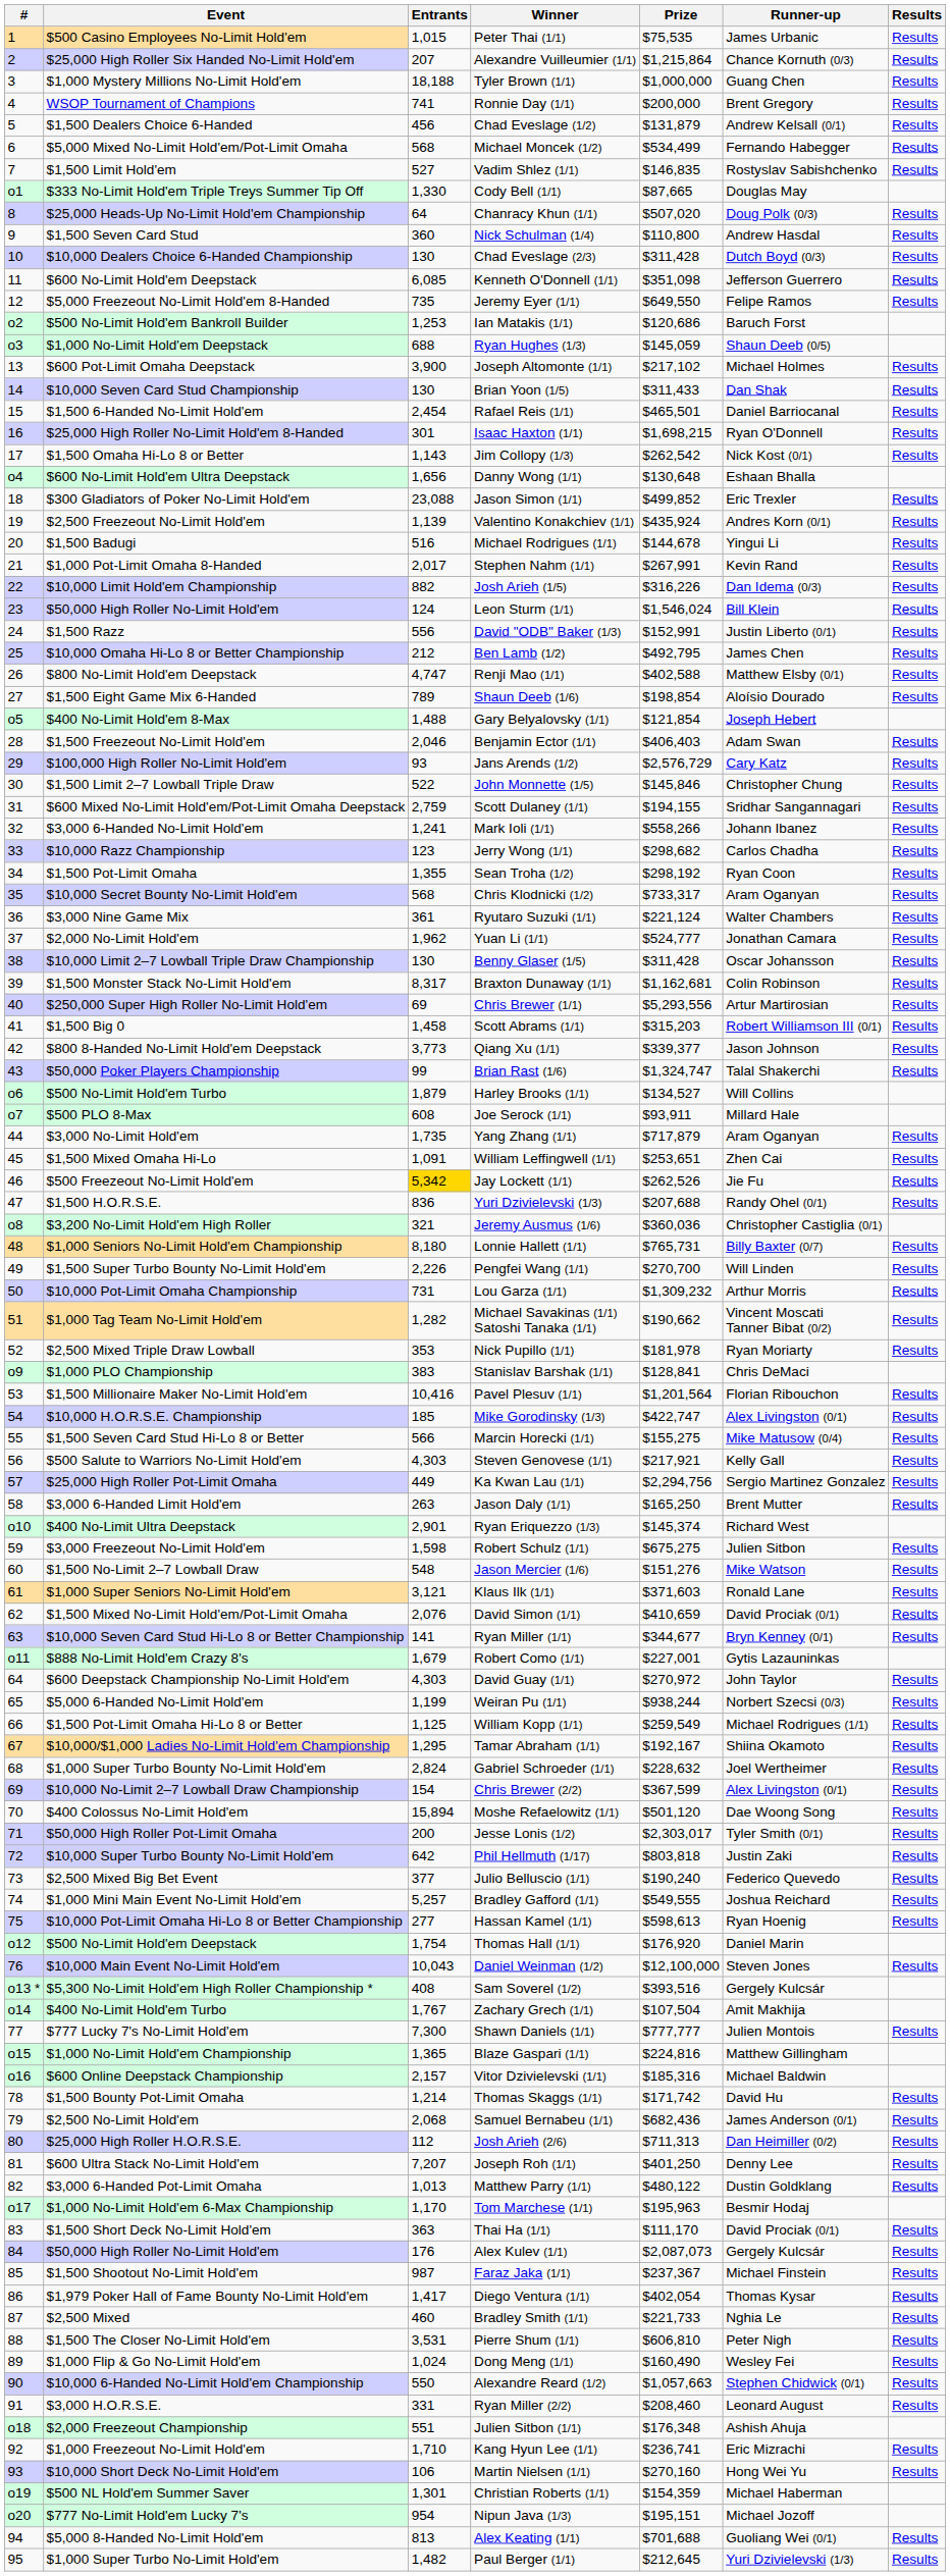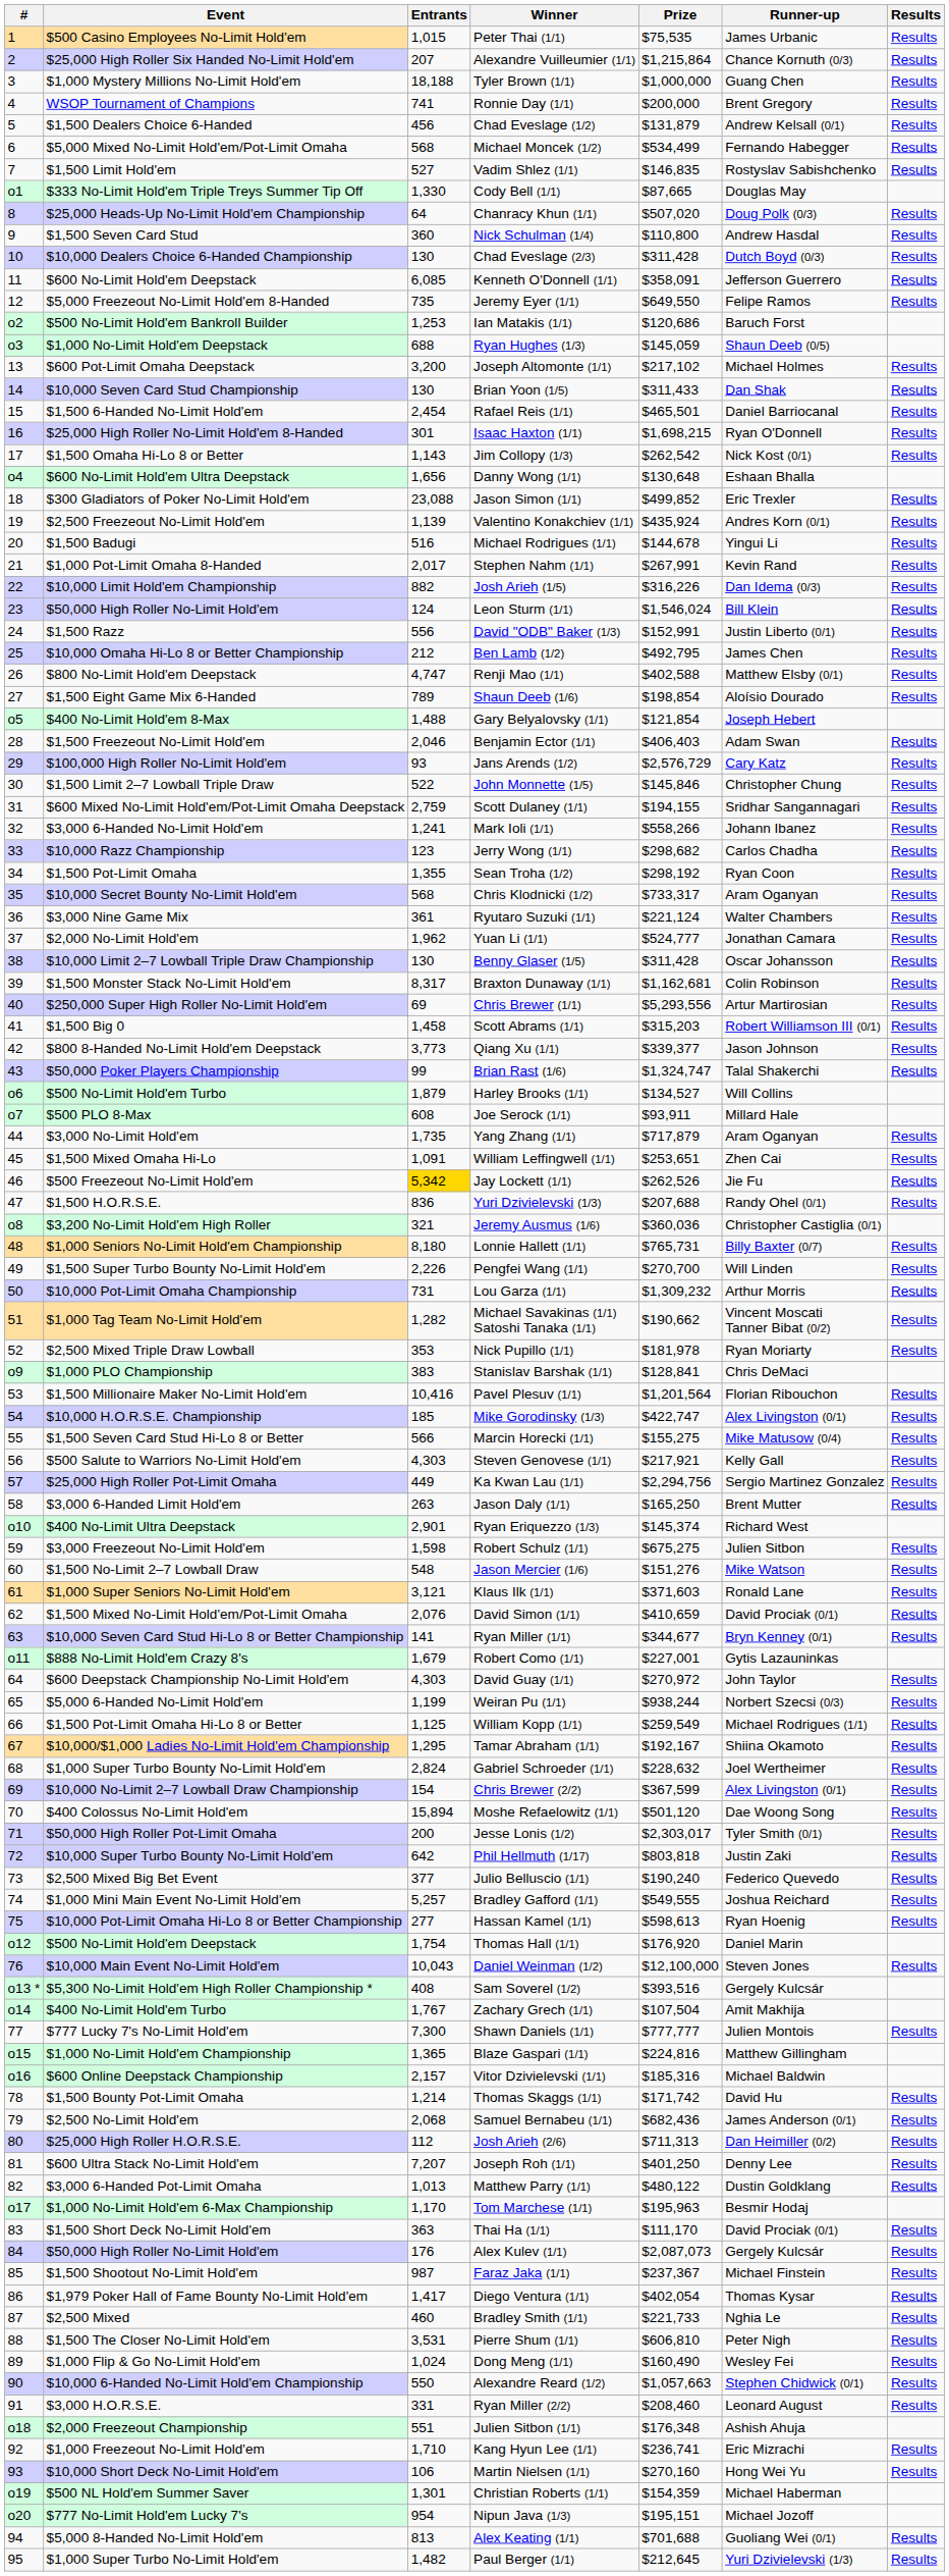Kenneth O'Donnell (1/1) | Prize: $351,098 -> $358,091
Joseph Altomonte (1/1) | Entrants: 3,900 -> 3,200
